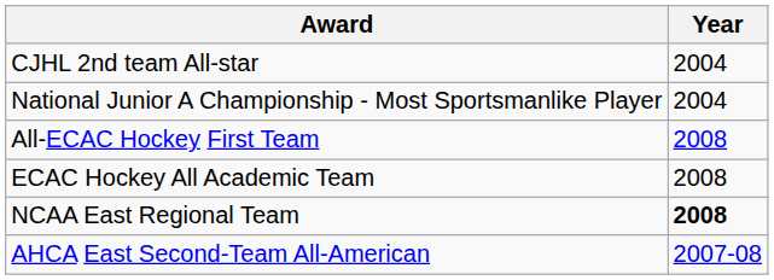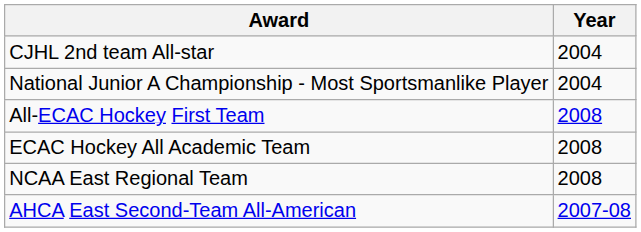NCAA East Regional Team | Year: bold -> normal
